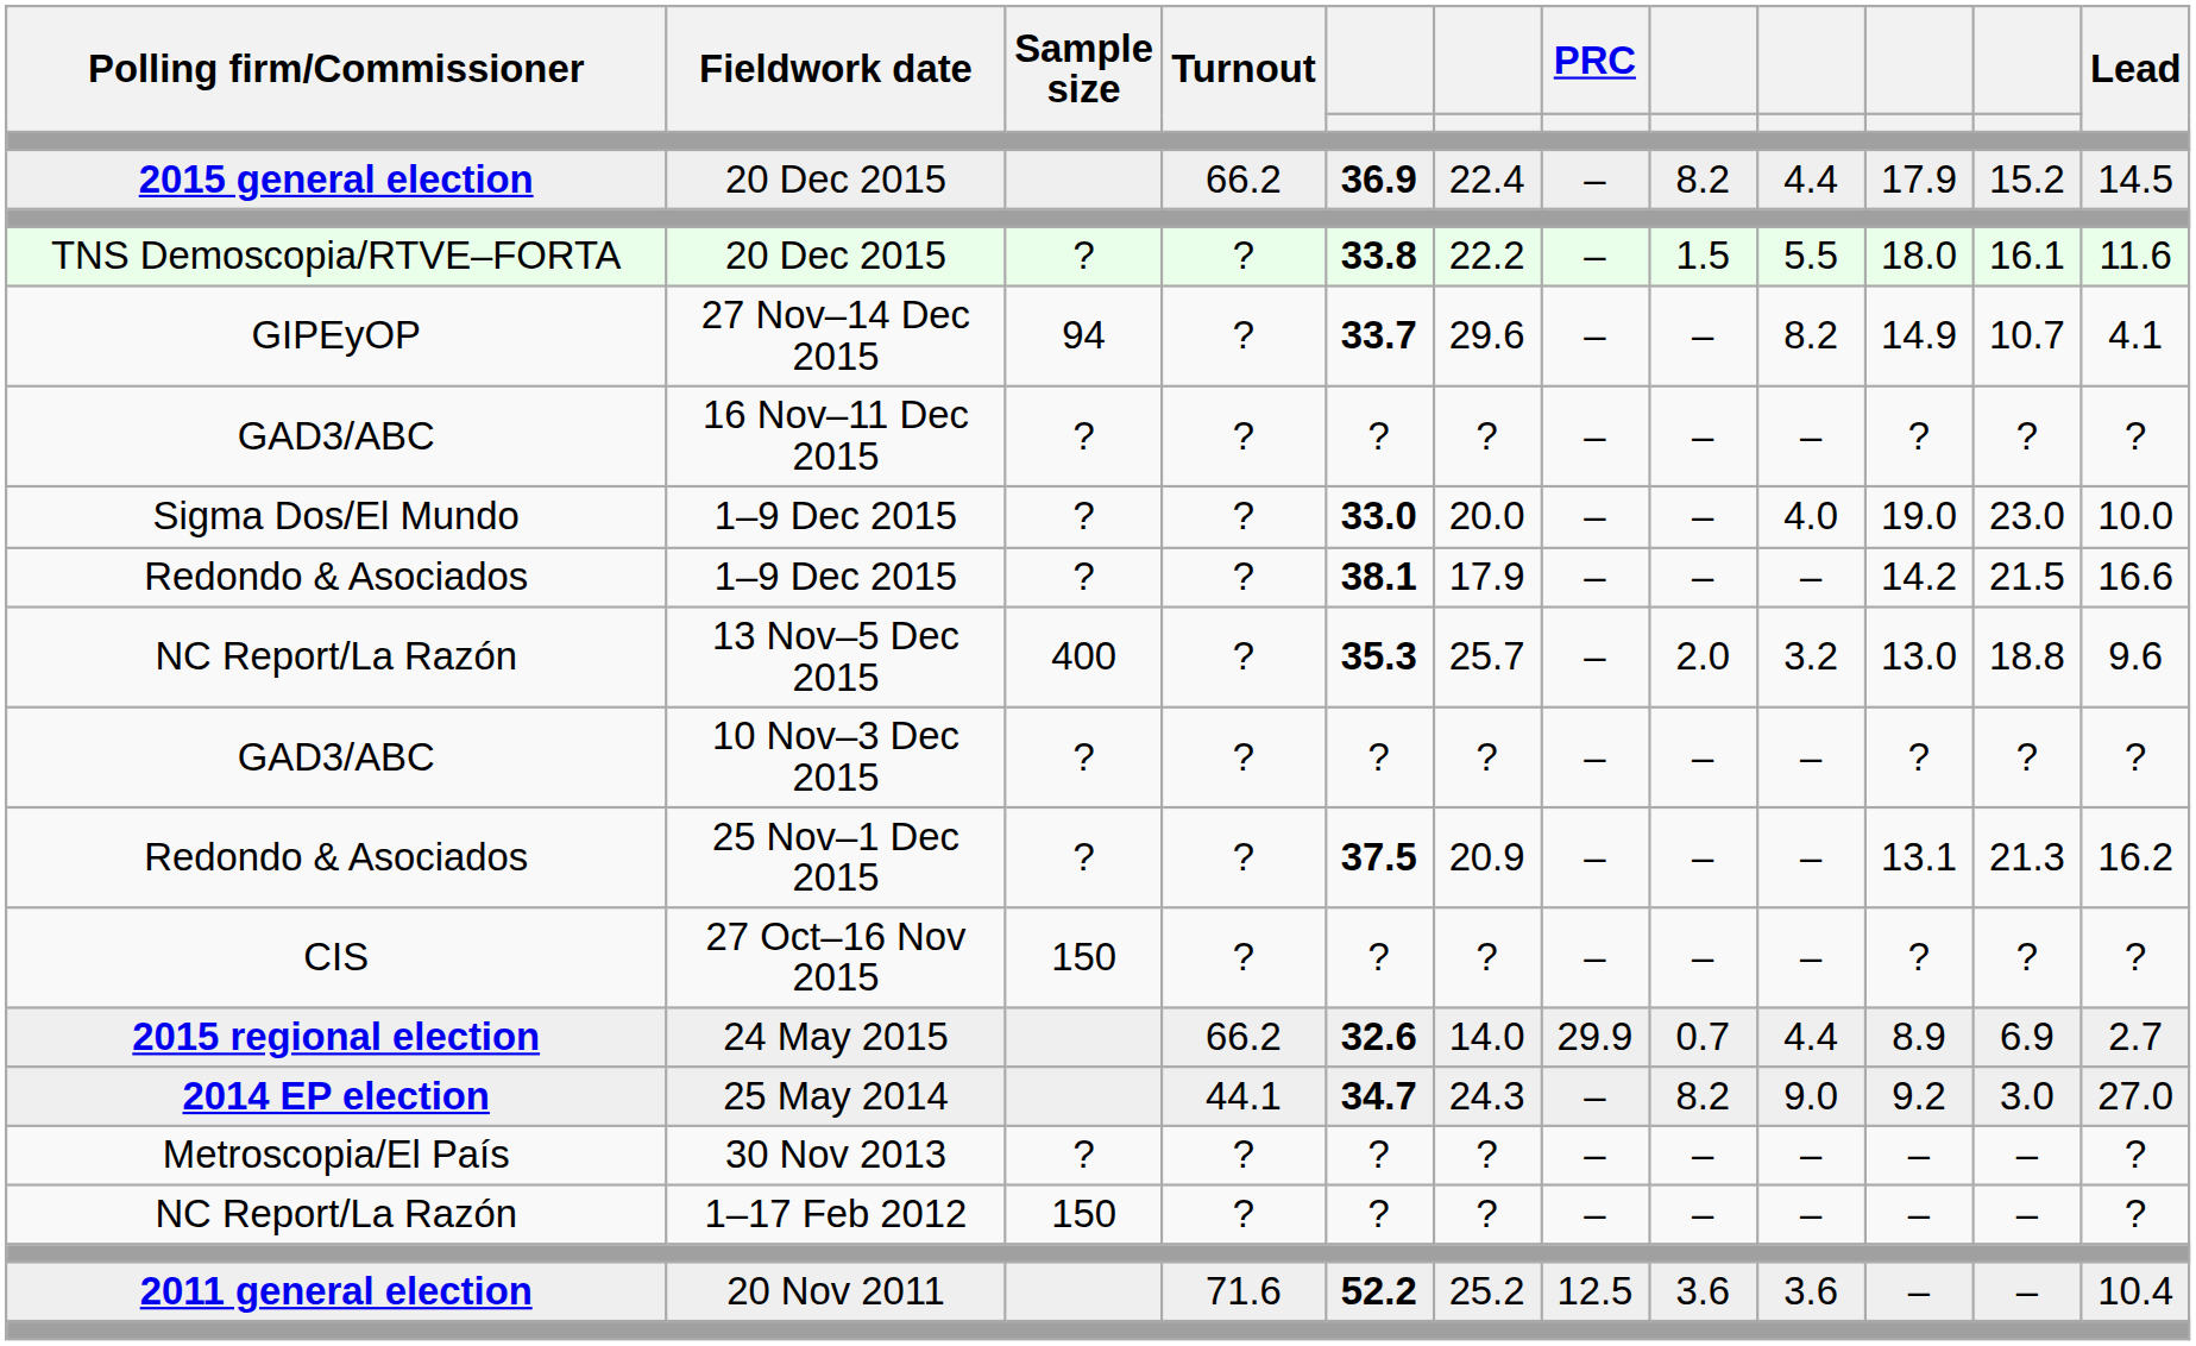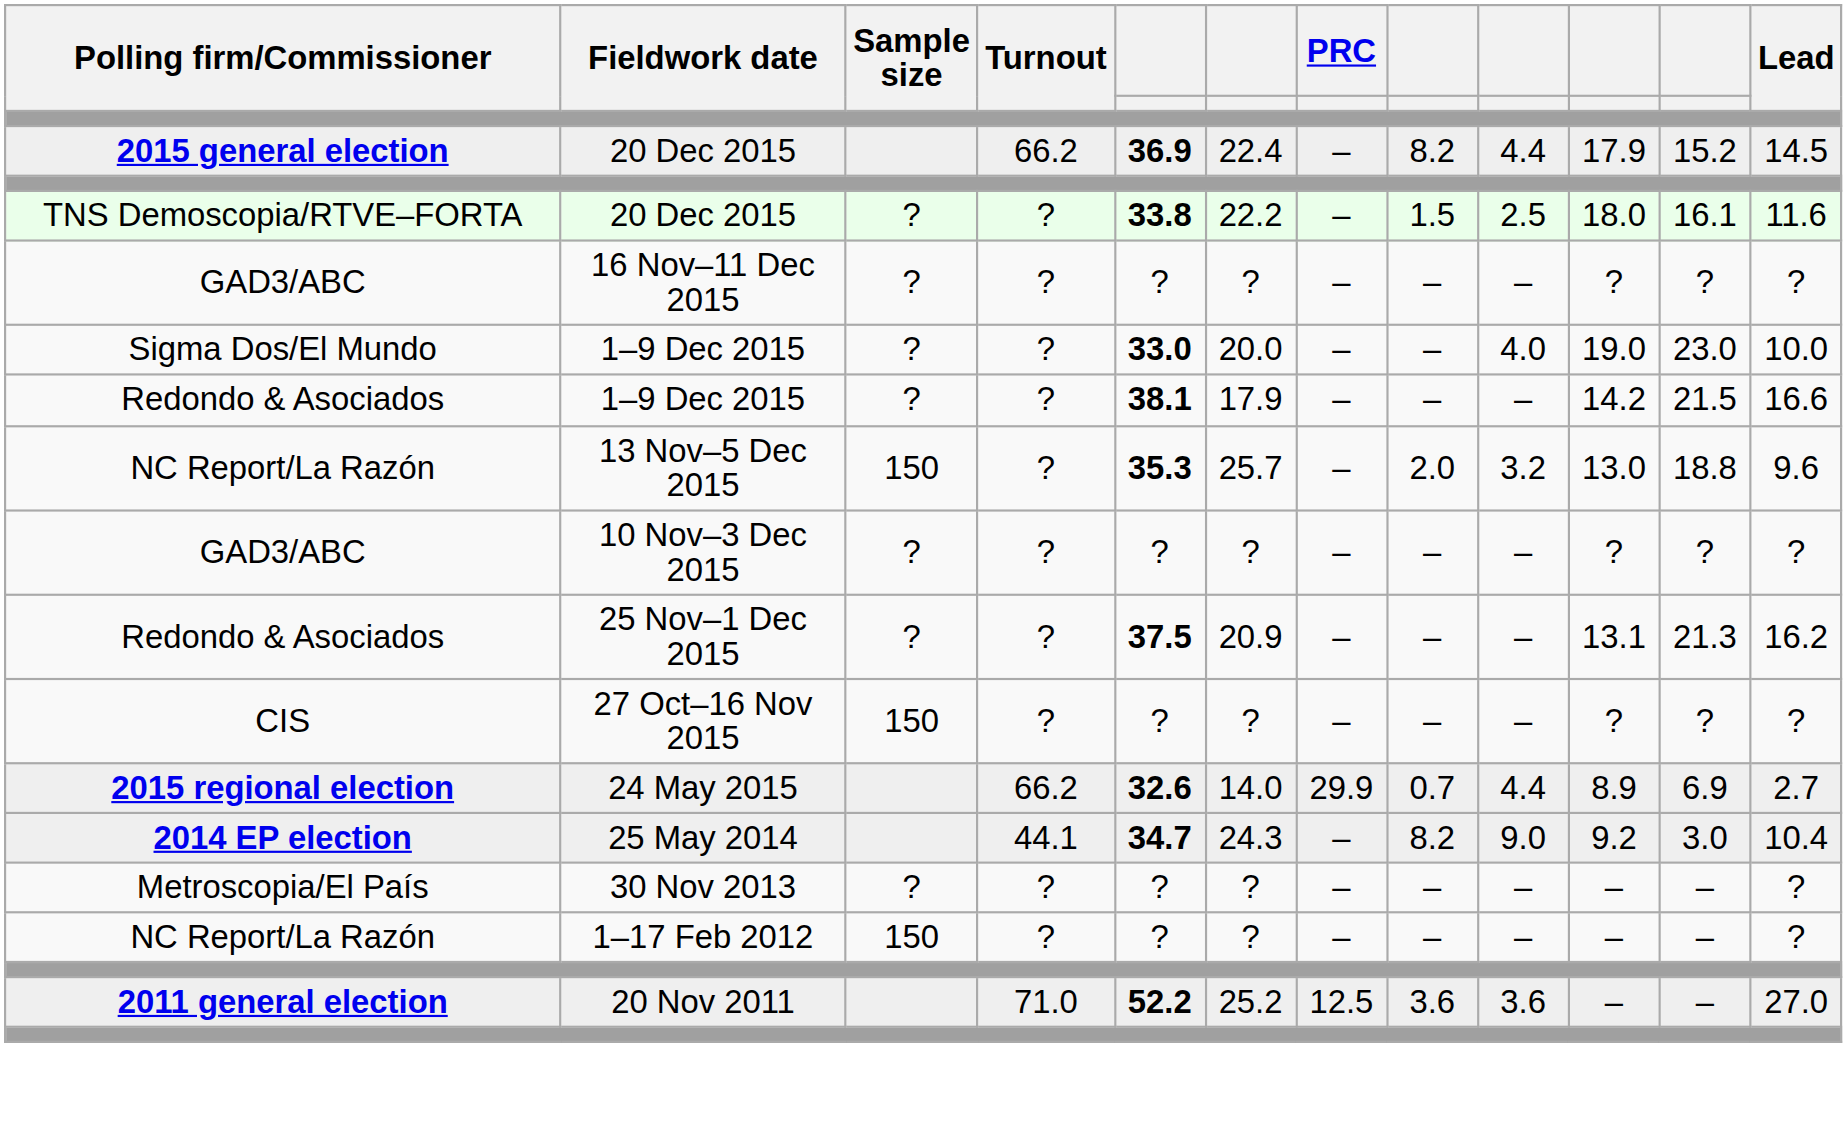TNS Demoscopia/RTVE–FORTA / 20 Dec 2015 | column 9: 5.5 -> 2.5
- row: GIPEyOP | 27 Nov–14 Dec 2015 | 94 | ? | 33.7 | 29.6 | – | – | 8.2 | 14.9 | 10.7 | 4.1
13 Nov–5 Dec 2015 | Sample size: 400 -> 150
25 May 2014 | Lead: 27.0 -> 10.4
20 Nov 2011 | Turnout: 71.6 -> 71.0
20 Nov 2011 | Lead: 10.4 -> 27.0
